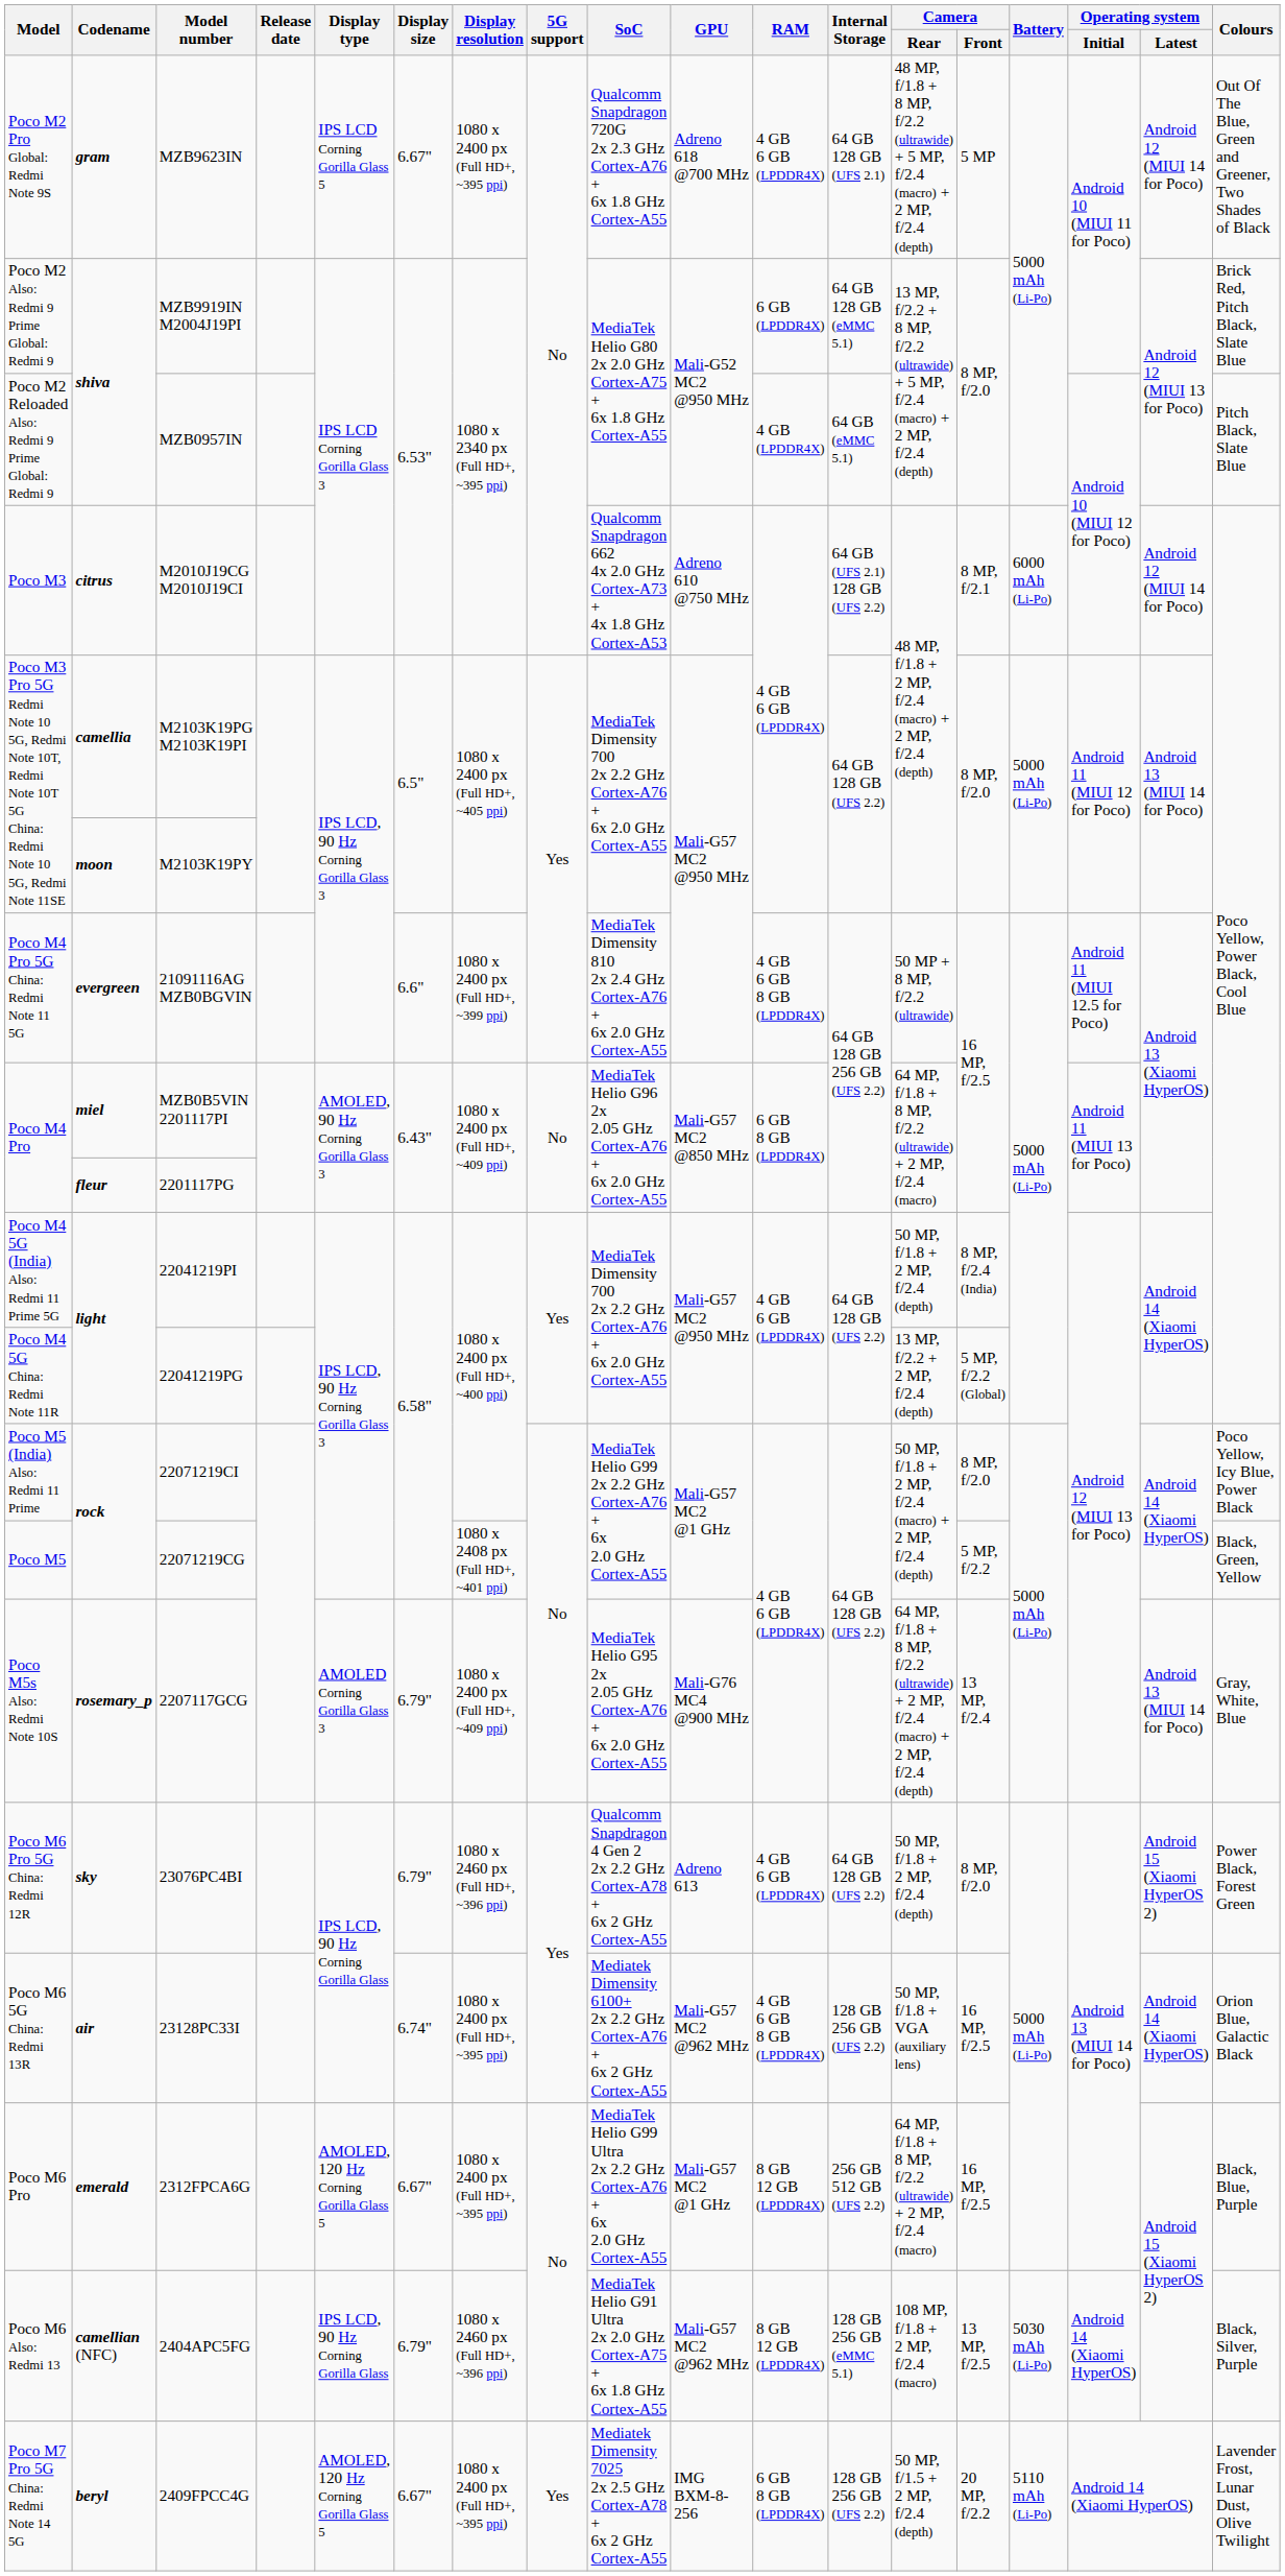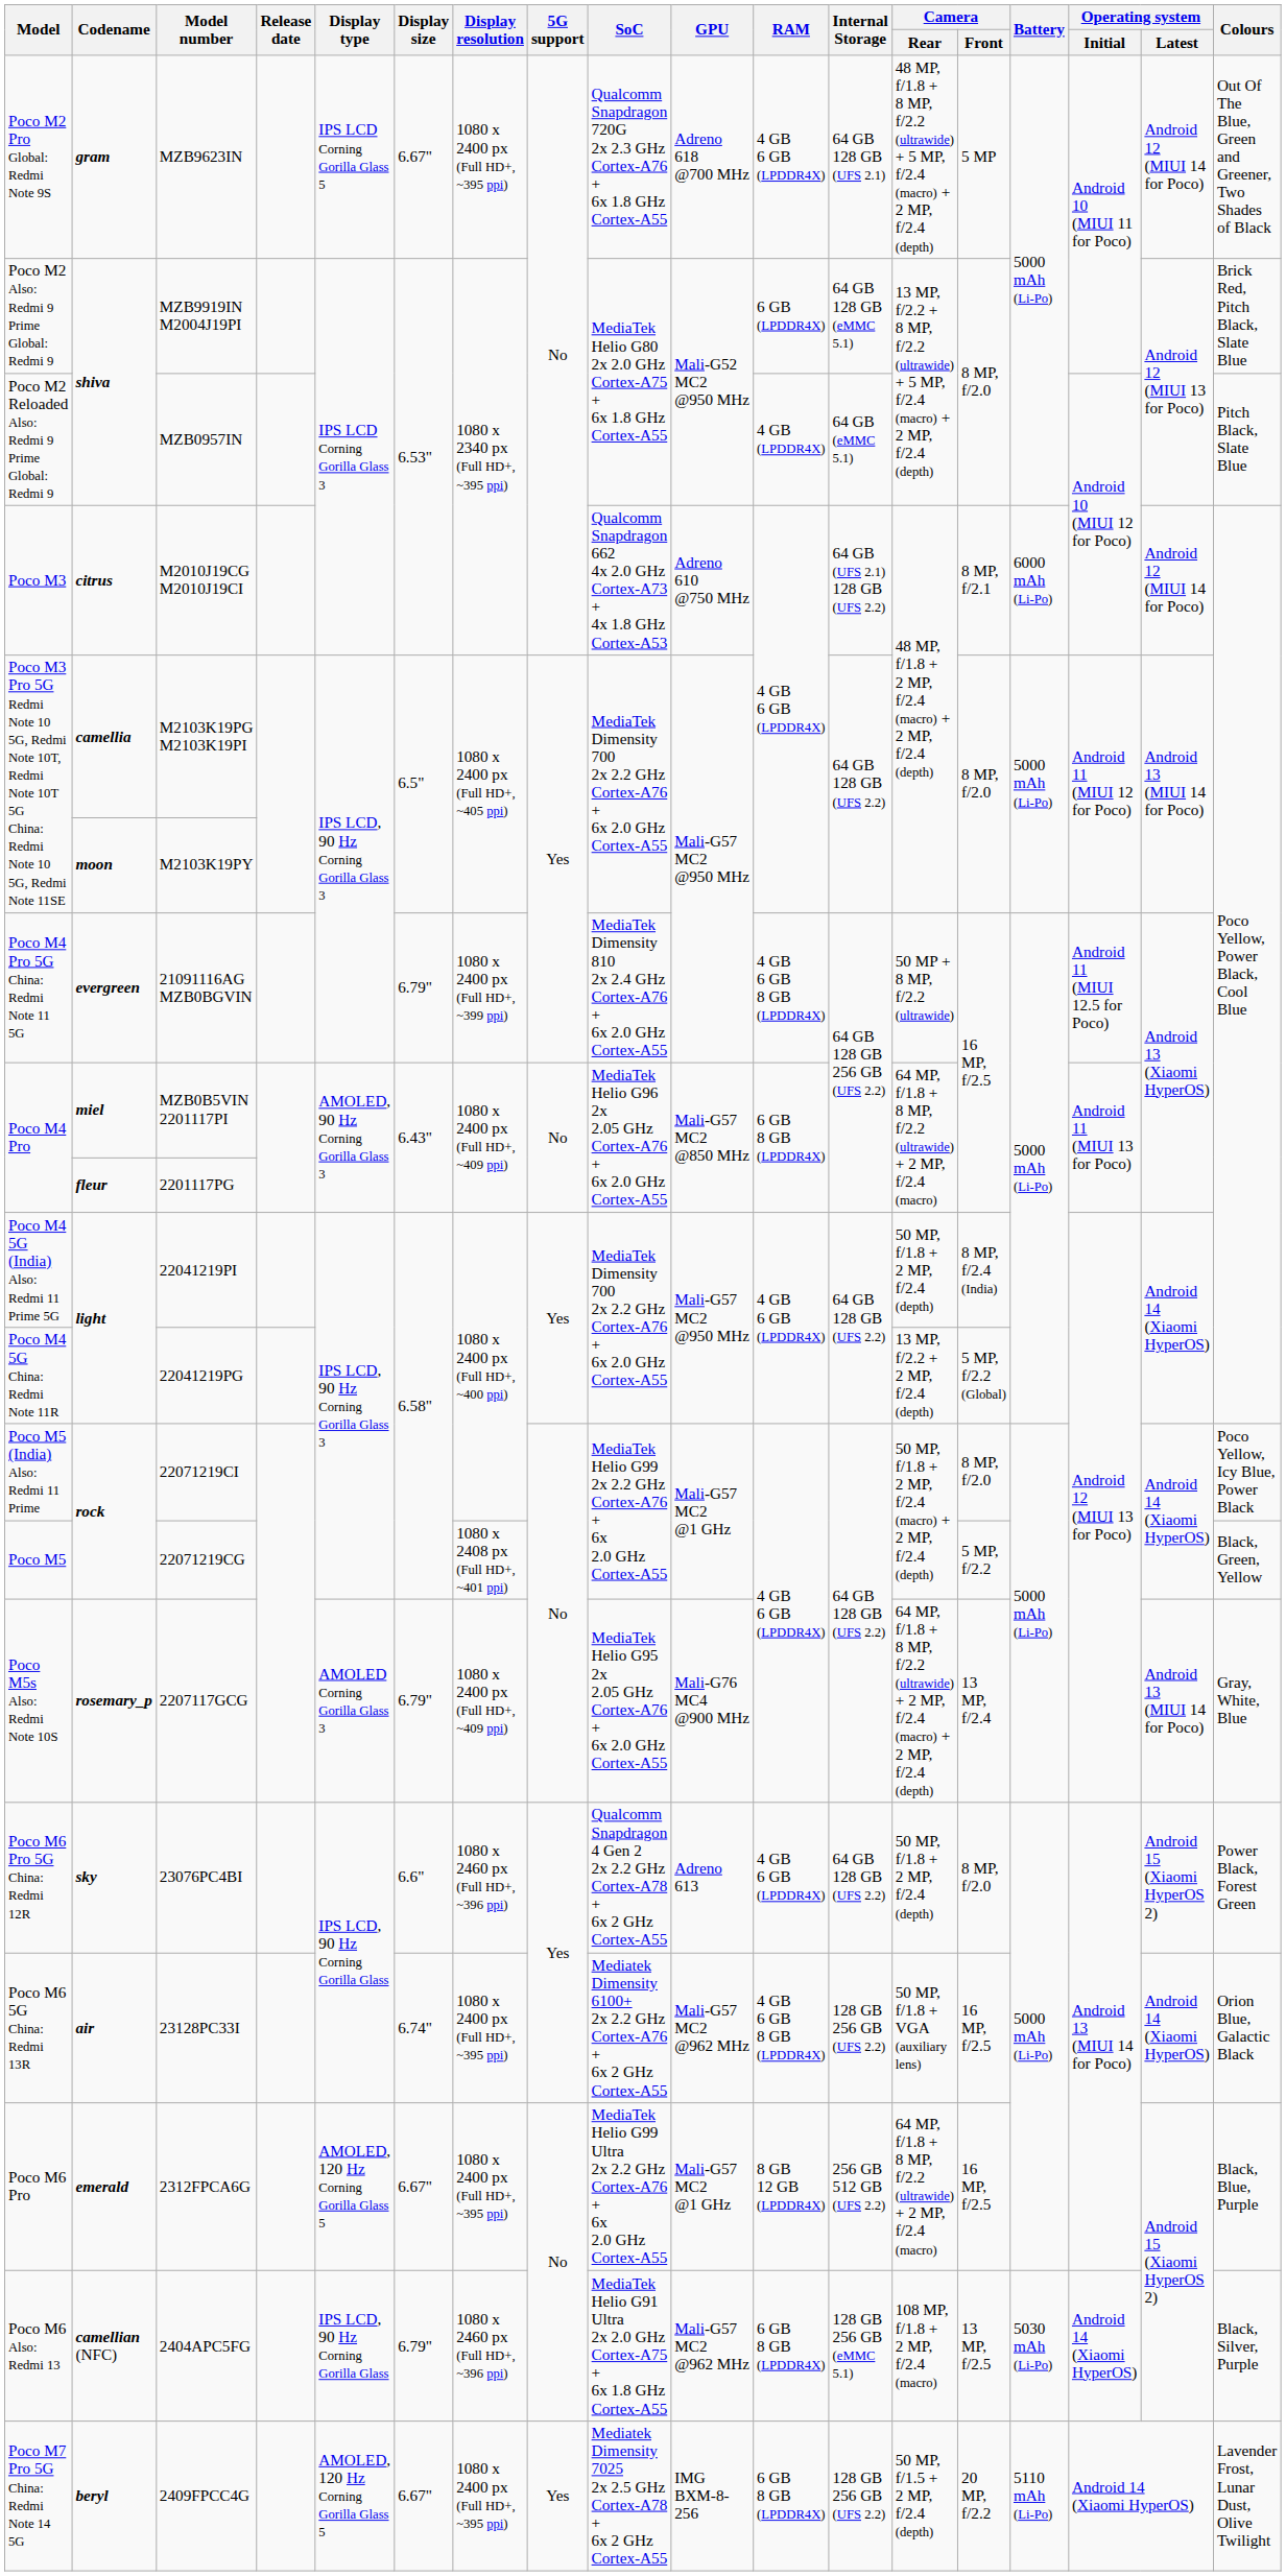21091116AG MZB0BGVIN | Display size: 6.6" -> 6.79"
23076PC4BI | Display size: 6.79" -> 6.6"
2404APC5FG | RAM: 8 GB 12 GB (LPDDR4X) -> 6 GB 8 GB (LPDDR4X)
